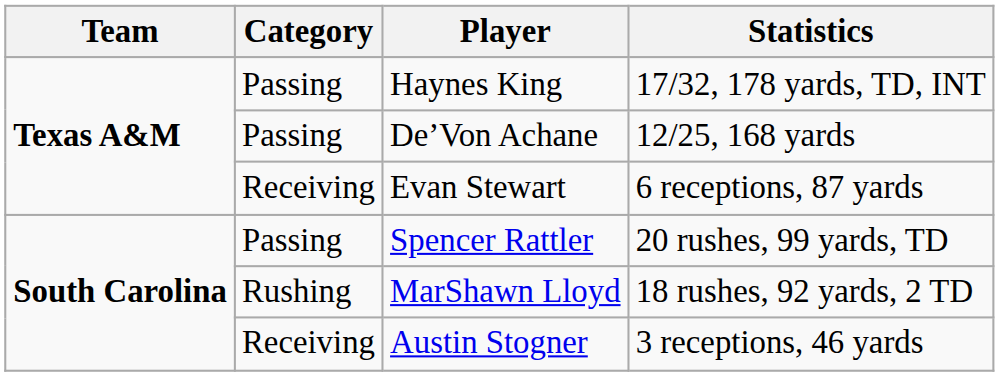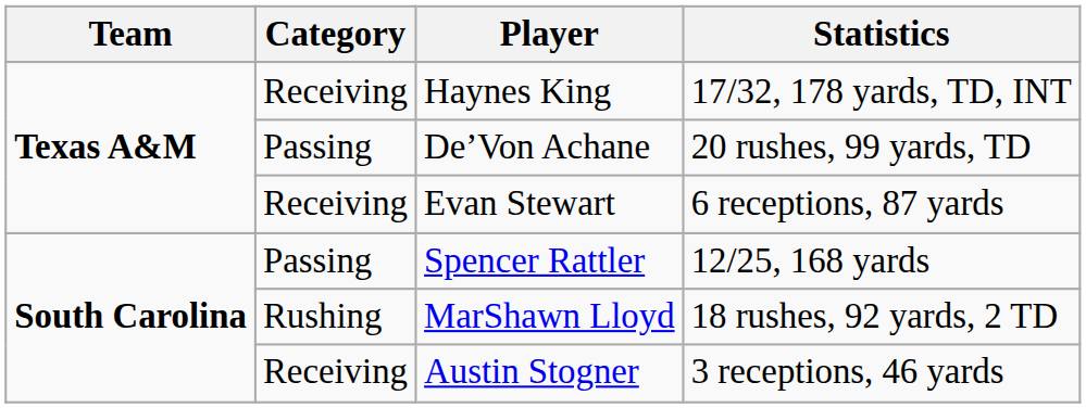Haynes King | Category: Passing -> Receiving
De’Von Achane | Statistics: 12/25, 168 yards -> 20 rushes, 99 yards, TD
Spencer Rattler | Statistics: 20 rushes, 99 yards, TD -> 12/25, 168 yards
